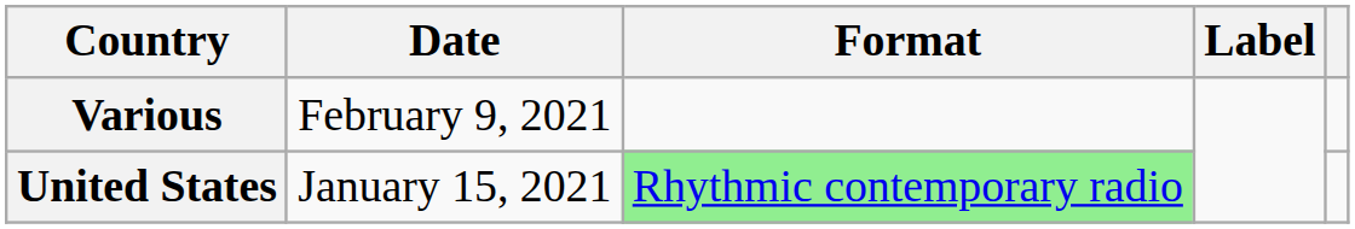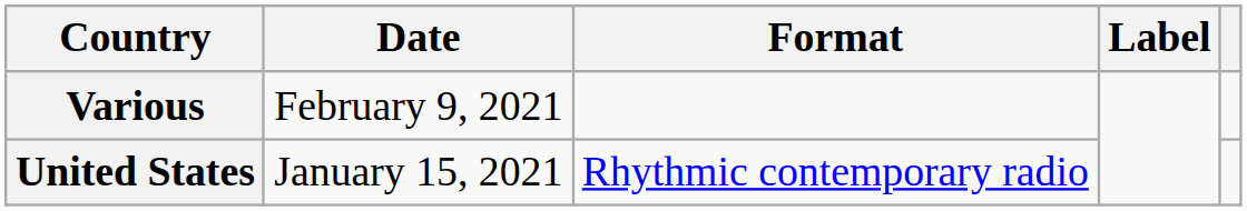United States | Format: lightgreen background -> no background
